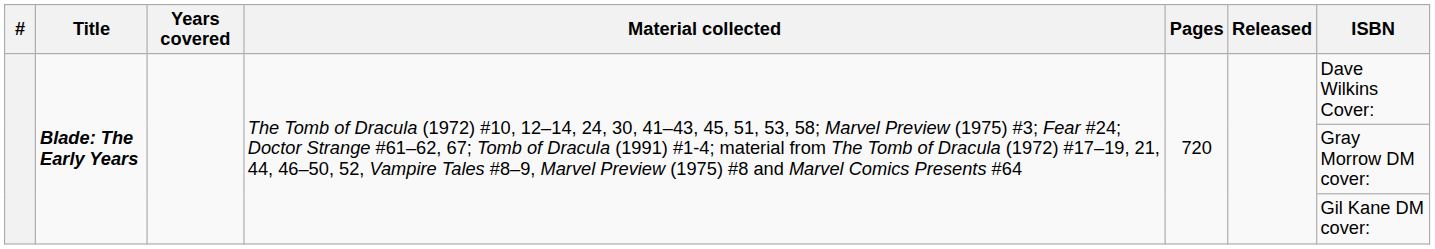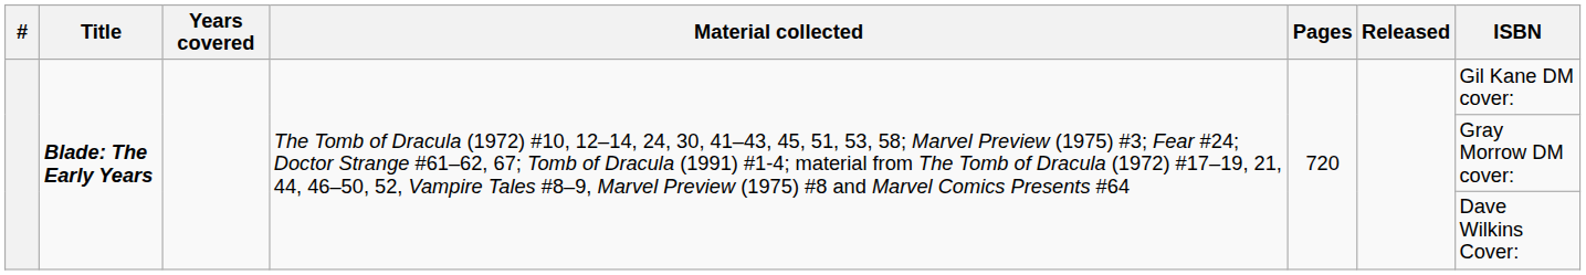row 2 | ISBN: Dave Wilkins Cover: -> Gil Kane DM cover:
row 4 | ISBN: Gil Kane DM cover: -> Dave Wilkins Cover:
